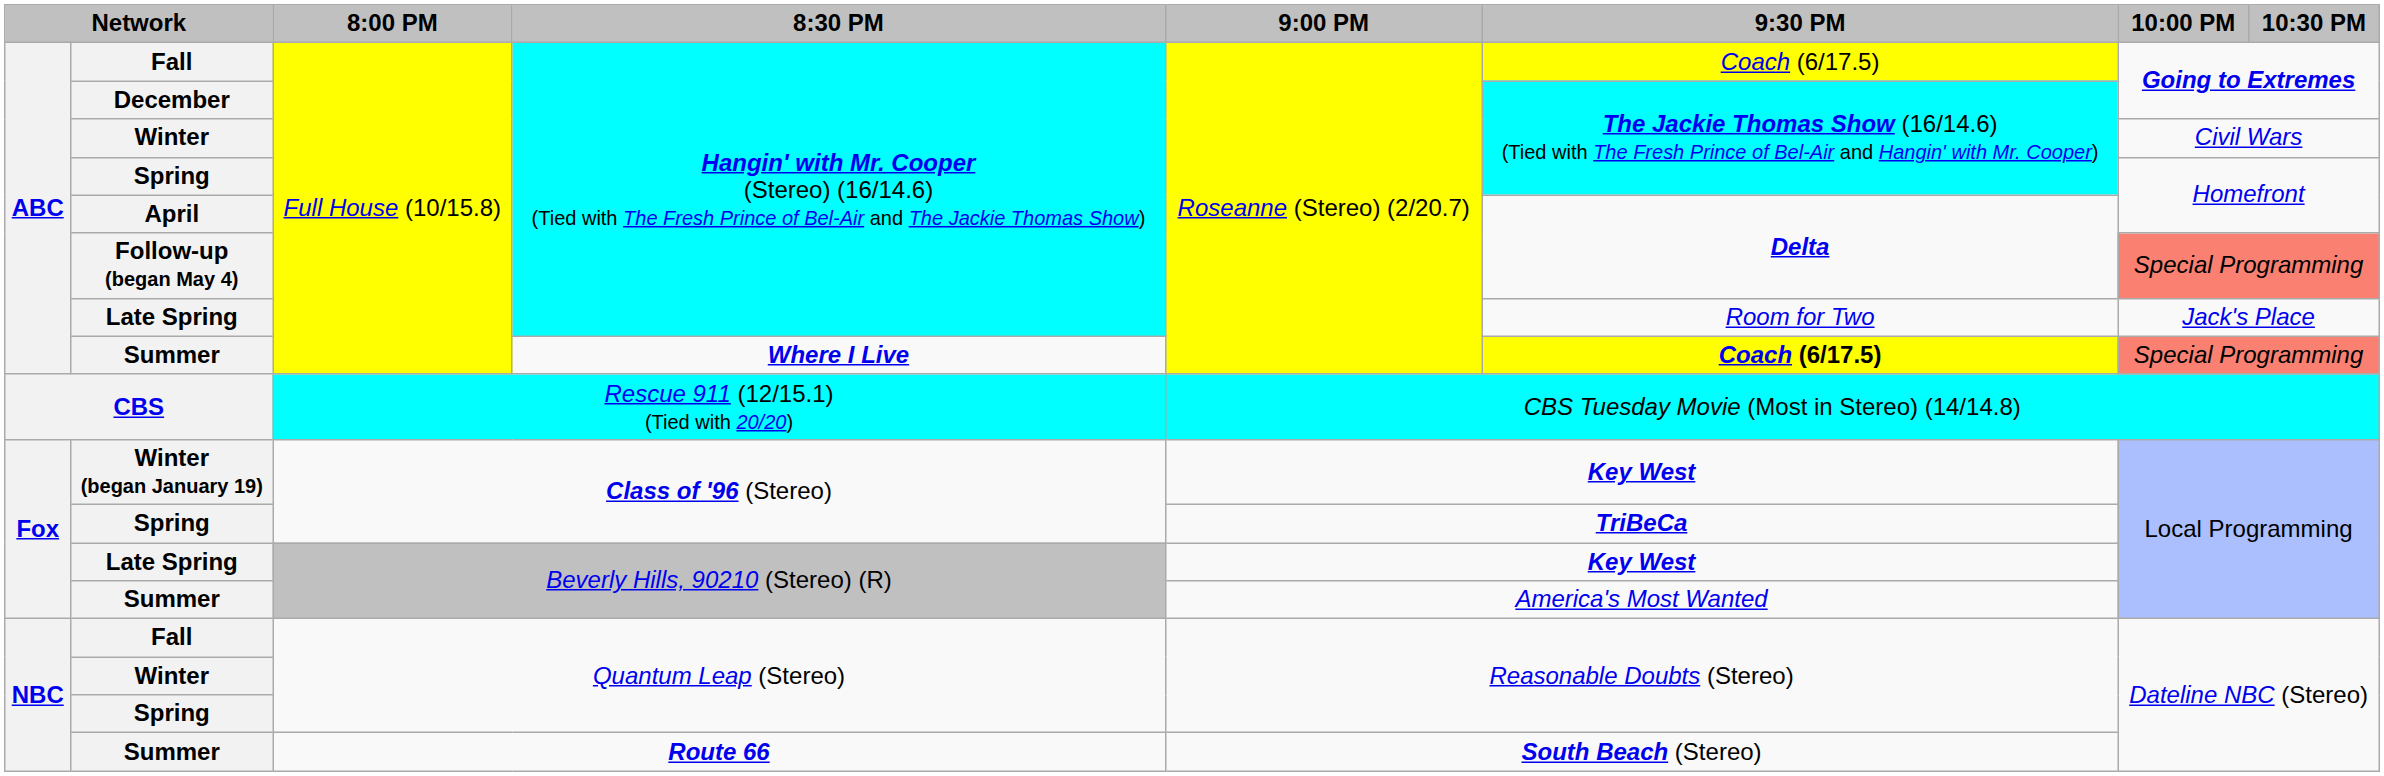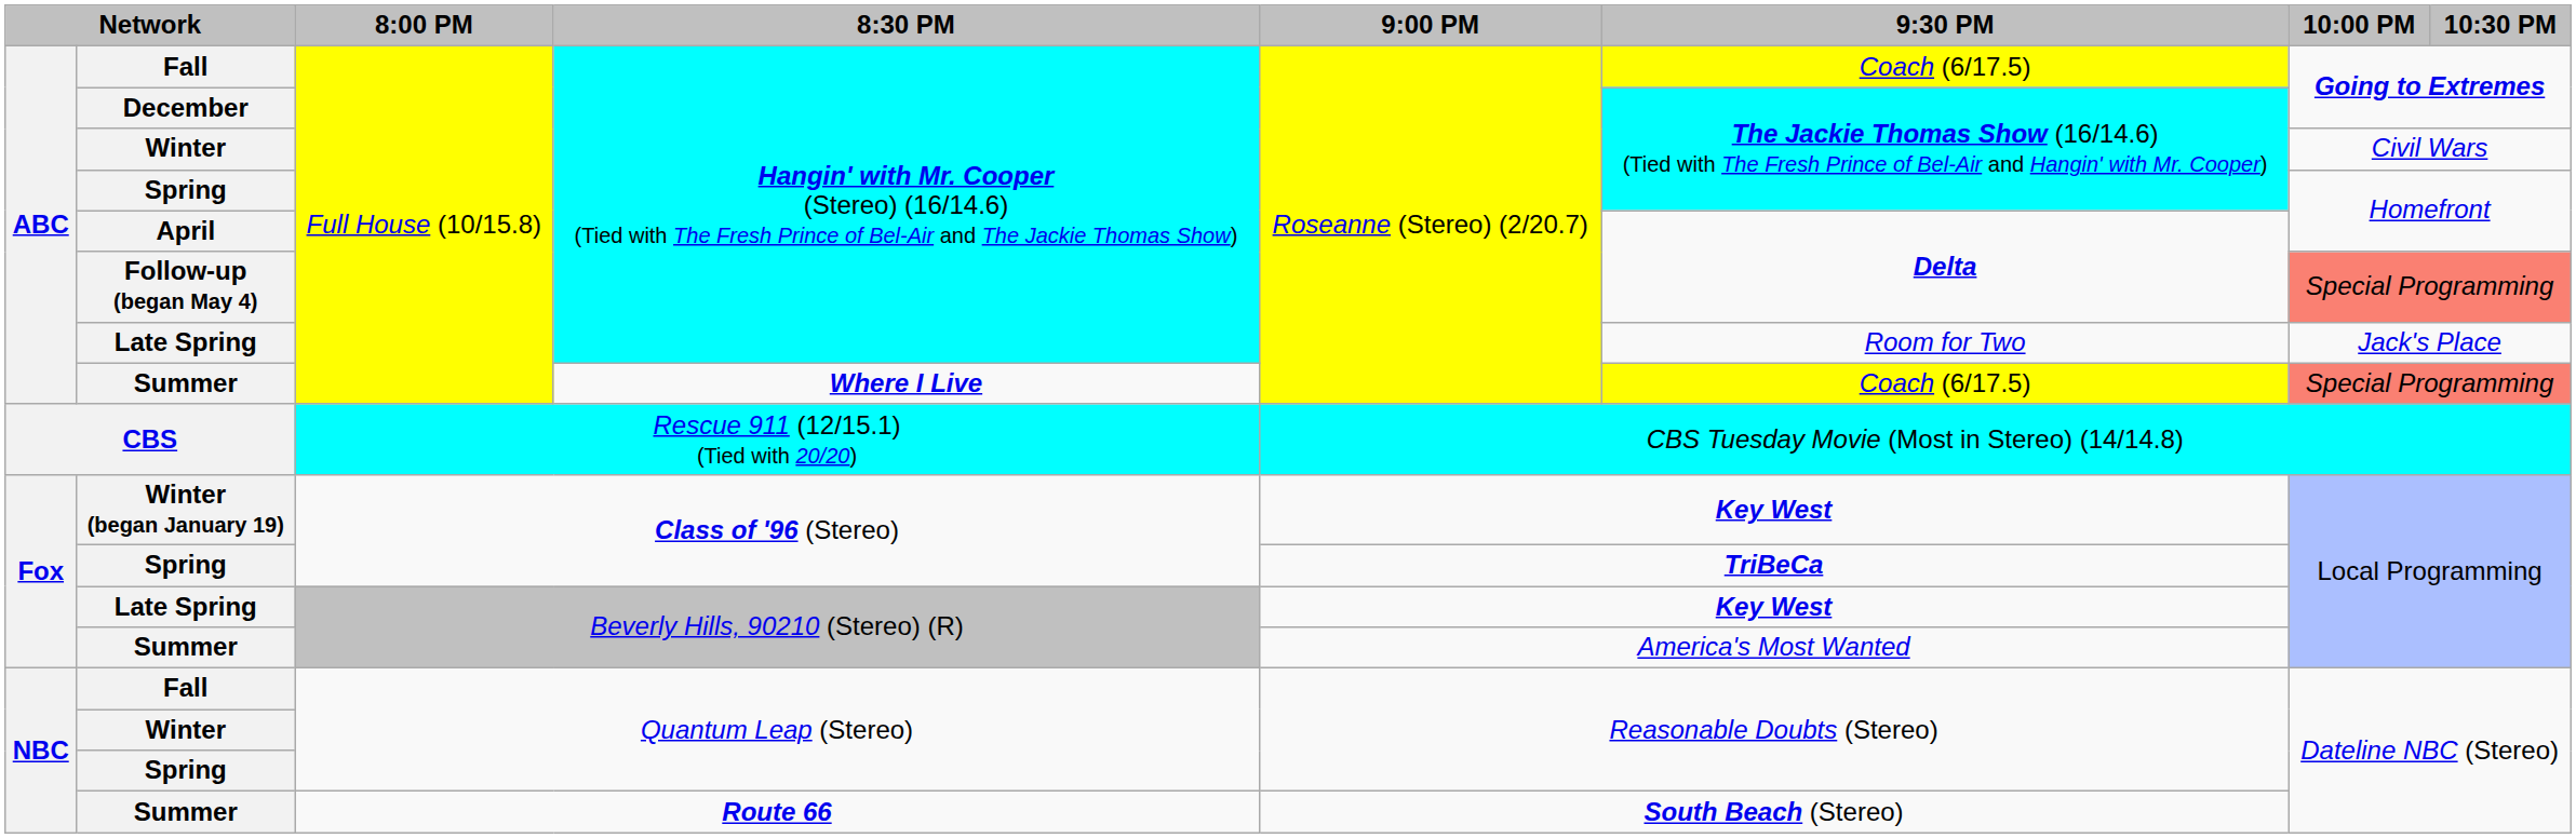Summer / Where I Live | 9:30 PM: bold -> normal
